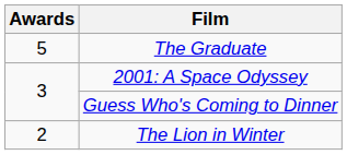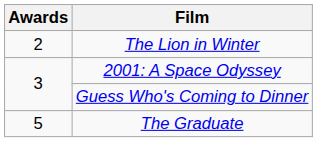rows swapped: The Graduate <-> The Lion in Winter
